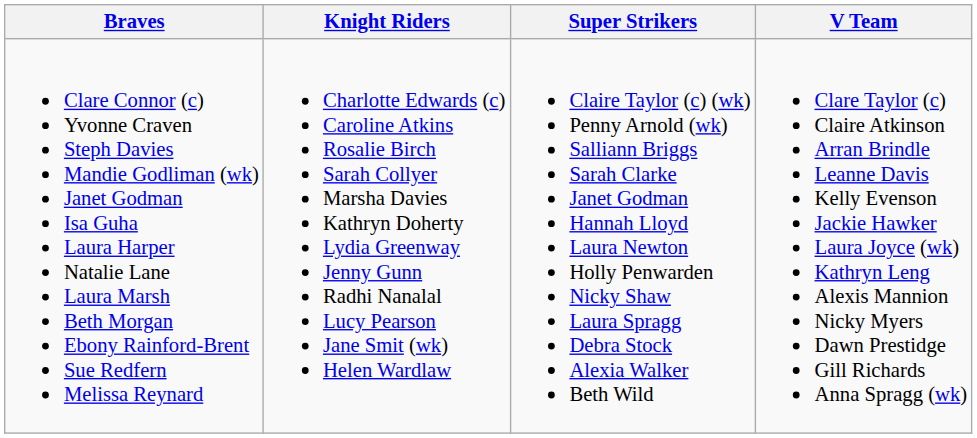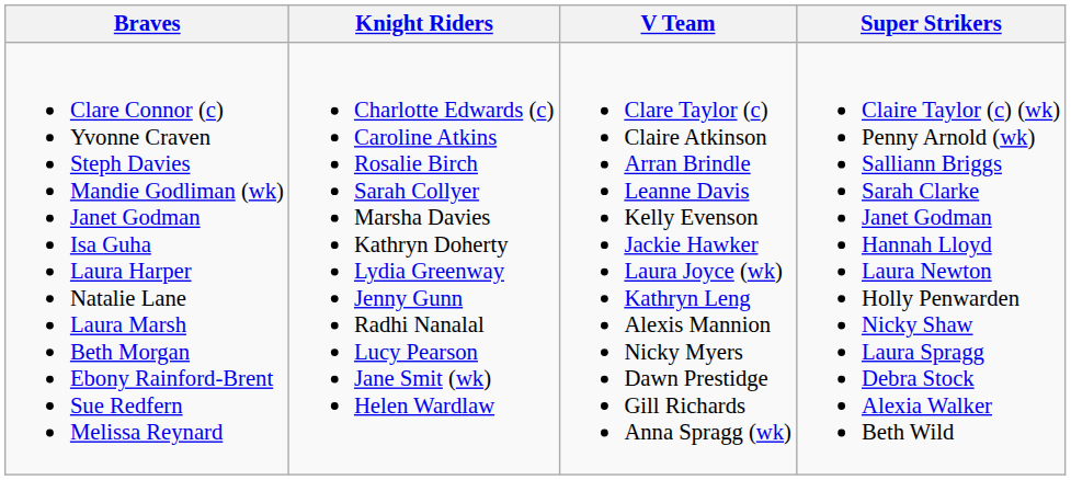columns swapped: Super Strikers <-> V Team
